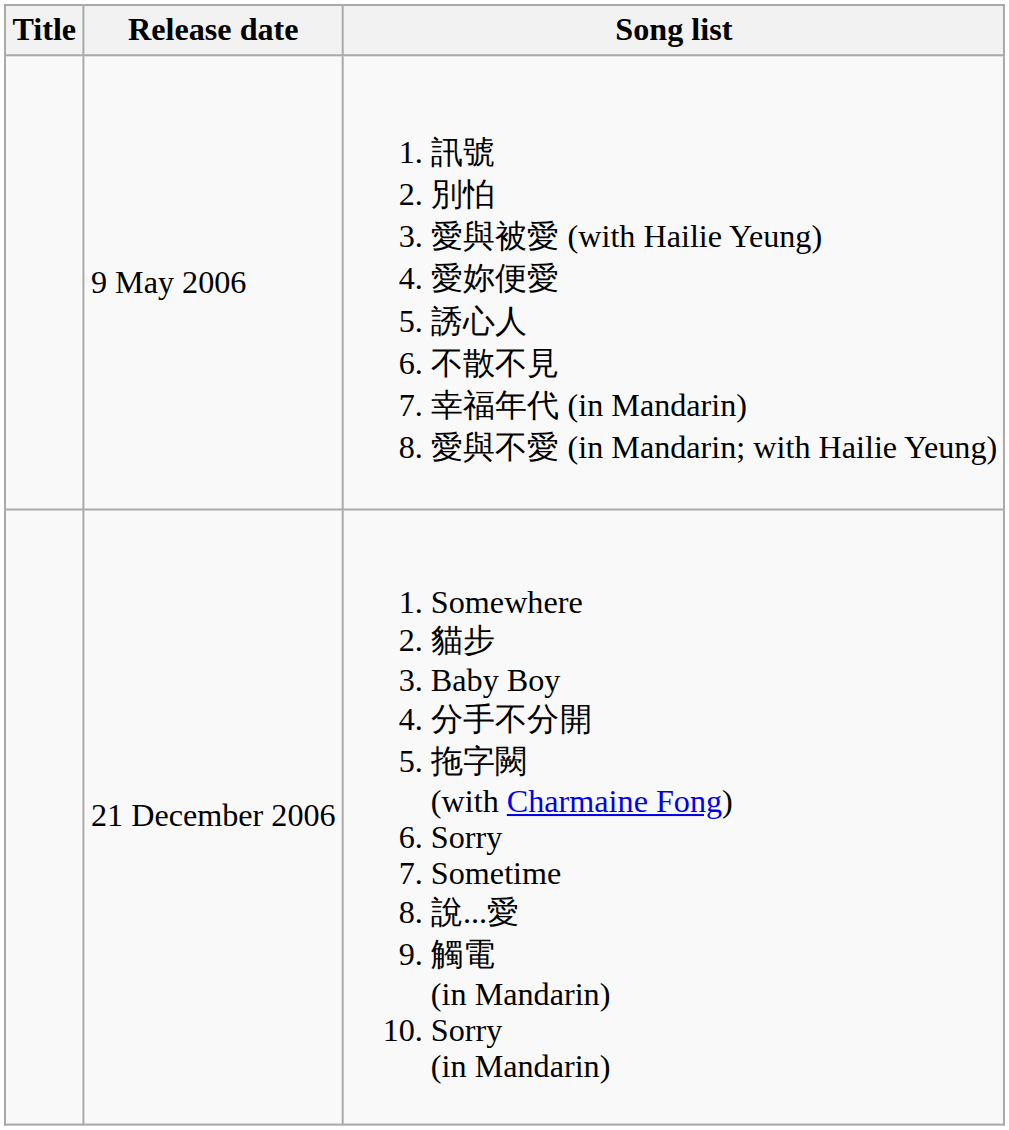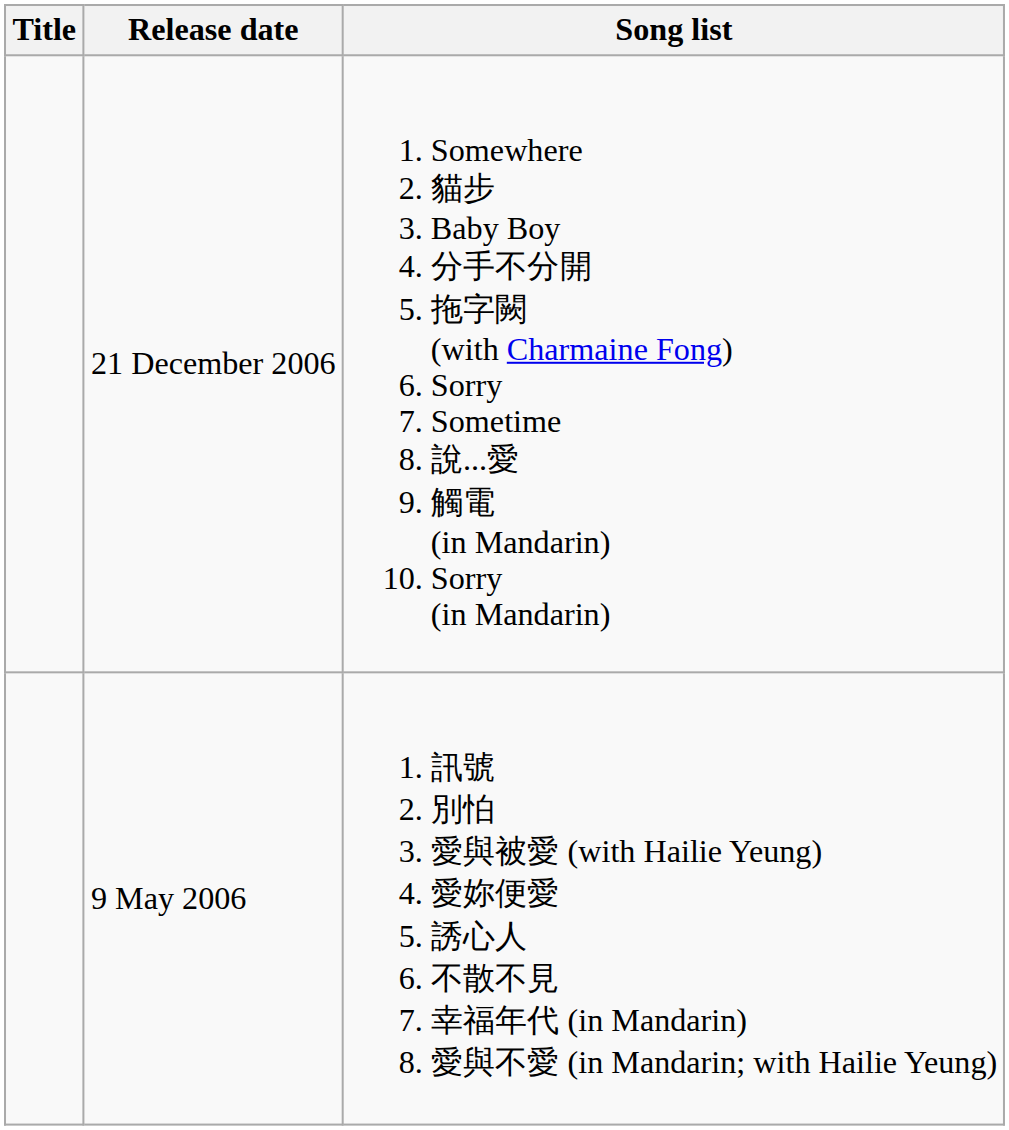rows swapped: 9 May 2006 <-> 21 December 2006
